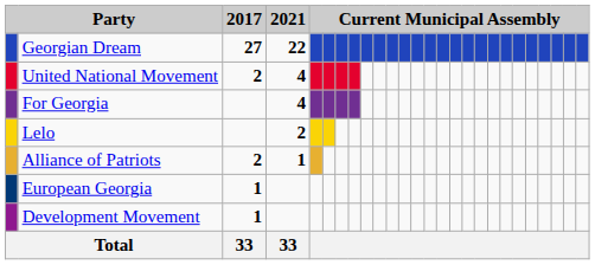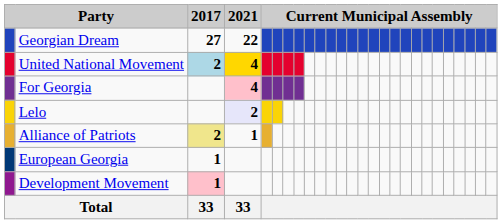United National Movement | 2017: no background -> lightblue background
United National Movement | 2021: no background -> gold background
For Georgia | 2021: no background -> pink background
Lelo | 2021: no background -> lavender background
Alliance of Patriots | 2017: no background -> khaki background
Development Movement | 2017: no background -> pink background
